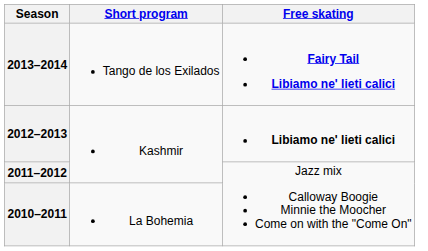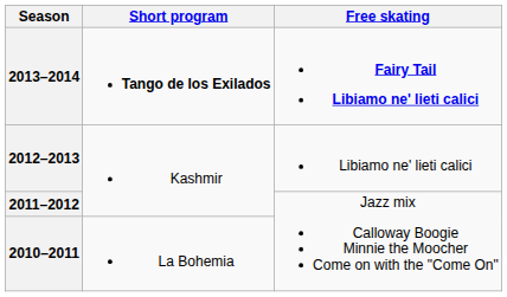2013–2014 | Short program: normal -> bold
2012–2013 | Free skating: bold -> normal
